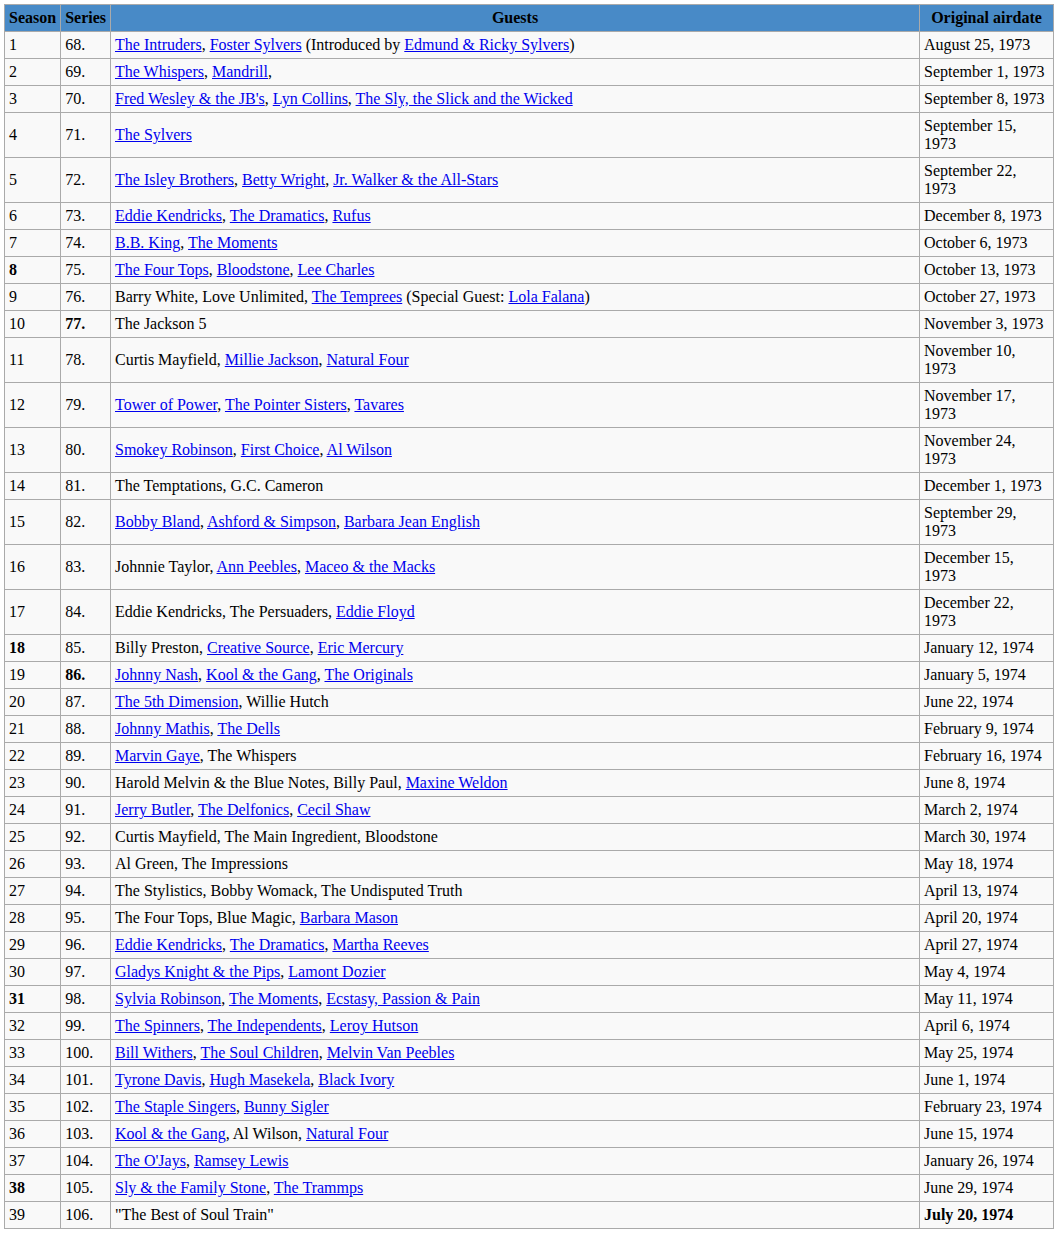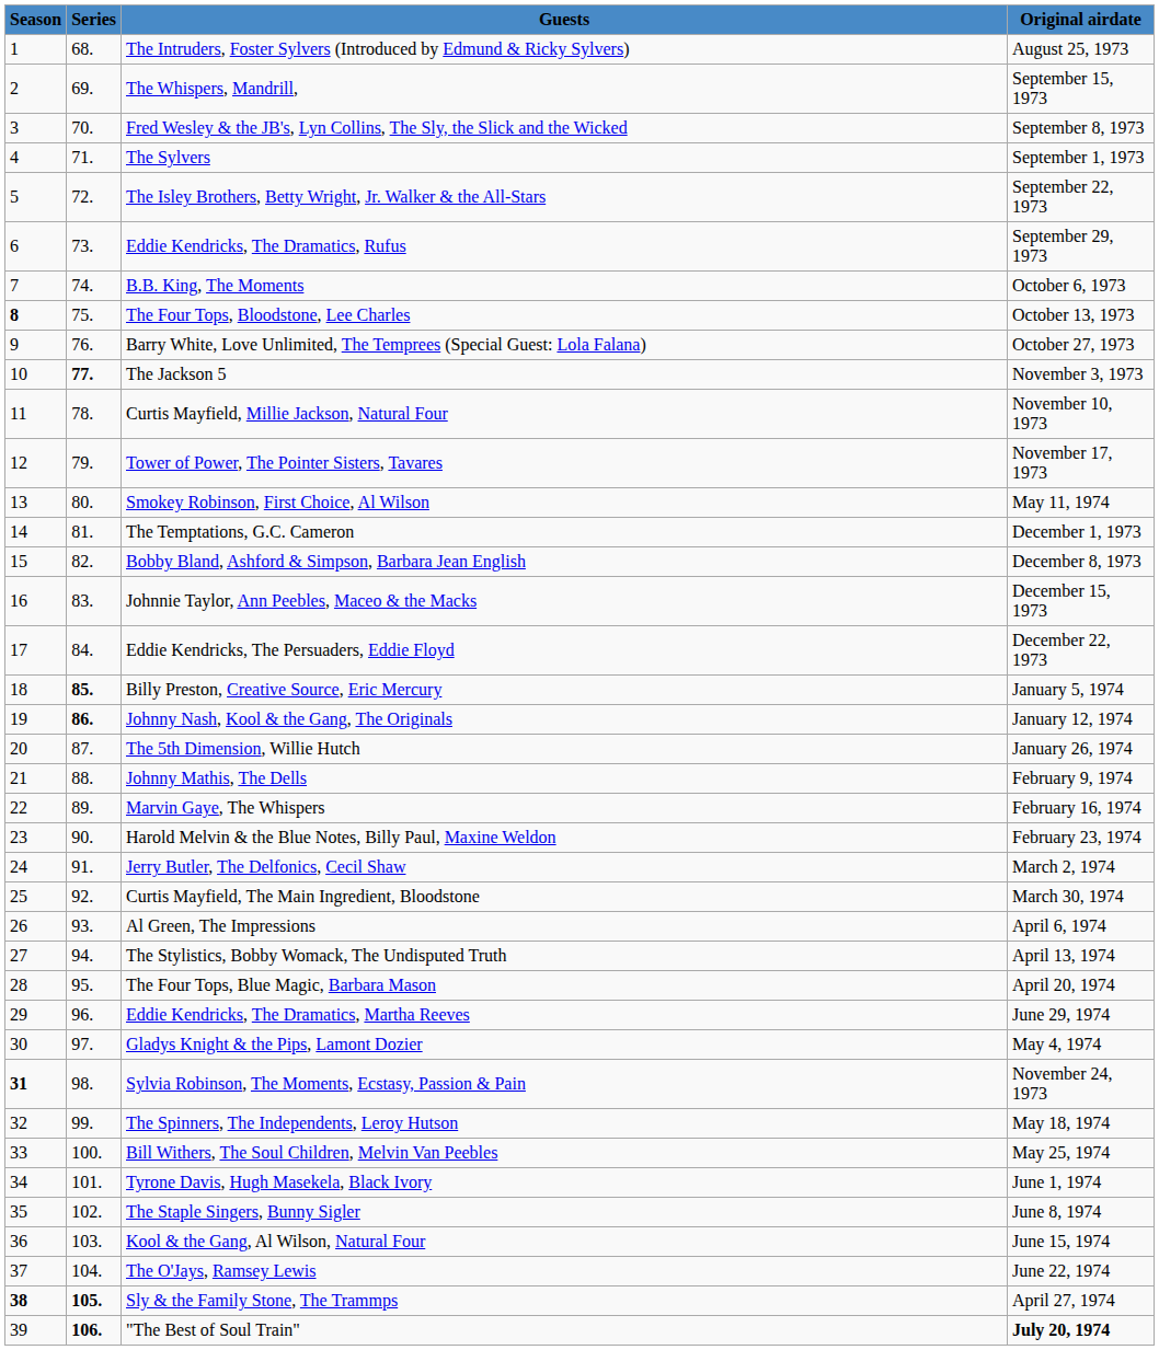The Whispers, Mandrill, | Original airdate: September 1, 1973 -> September 15, 1973
The Sylvers | Original airdate: September 15, 1973 -> September 1, 1973
Eddie Kendricks, The Dramatics, Rufus | Original airdate: December 8, 1973 -> September 29, 1973
Smokey Robinson, First Choice, Al Wilson | Original airdate: November 24, 1973 -> May 11, 1974
Bobby Bland, Ashford & Simpson, Barbara Jean English | Original airdate: September 29, 1973 -> December 8, 1973
Billy Preston, Creative Source, Eric Mercury | Season: bold -> normal
Billy Preston, Creative Source, Eric Mercury | Series: normal -> bold
Billy Preston, Creative Source, Eric Mercury | Original airdate: January 12, 1974 -> January 5, 1974
Johnny Nash, Kool & the Gang, The Originals | Original airdate: January 5, 1974 -> January 12, 1974
The 5th Dimension, Willie Hutch | Original airdate: June 22, 1974 -> January 26, 1974
Harold Melvin & the Blue Notes, Billy Paul, Maxine Weldon | Original airdate: June 8, 1974 -> February 23, 1974
Al Green, The Impressions | Original airdate: May 18, 1974 -> April 6, 1974
Eddie Kendricks, The Dramatics, Martha Reeves | Original airdate: April 27, 1974 -> June 29, 1974
Sylvia Robinson, The Moments, Ecstasy, Passion & Pain | Original airdate: May 11, 1974 -> November 24, 1973
The Spinners, The Independents, Leroy Hutson | Original airdate: April 6, 1974 -> May 18, 1974
The Staple Singers, Bunny Sigler | Original airdate: February 23, 1974 -> June 8, 1974
The O'Jays, Ramsey Lewis | Original airdate: January 26, 1974 -> June 22, 1974
Sly & the Family Stone, The Trammps | Series: normal -> bold
Sly & the Family Stone, The Trammps | Original airdate: June 29, 1974 -> April 27, 1974
"The Best of Soul Train" | Series: normal -> bold
